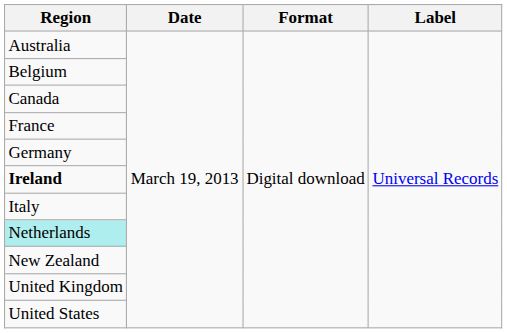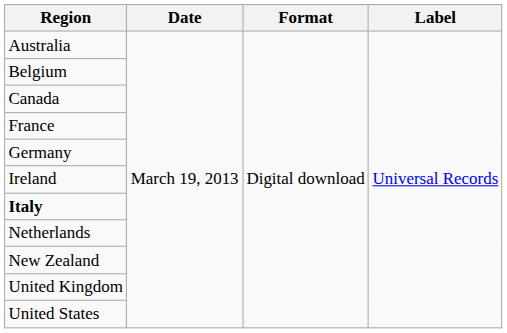Ireland | Region: bold -> normal
Italy | Region: normal -> bold
Netherlands | Region: paleturquoise background -> no background
